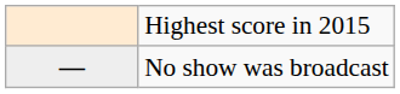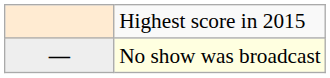— | column 2: no background -> lightyellow background
